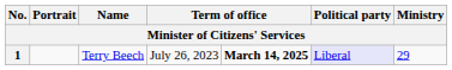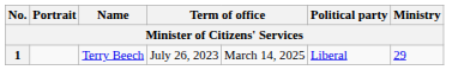1 | column 5: bold -> normal
1 | Political party: lavender background -> no background
